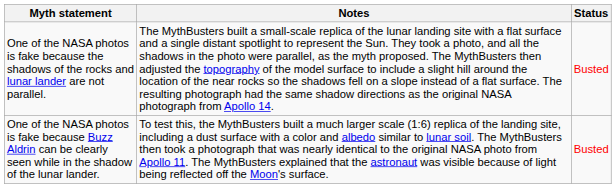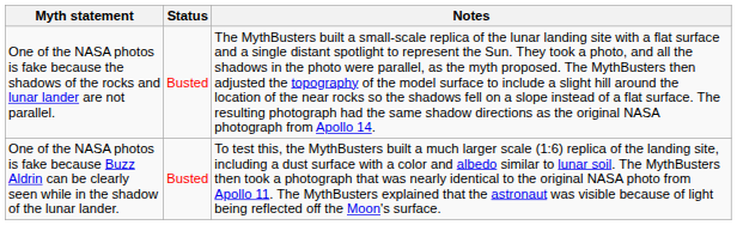columns swapped: Status <-> Notes
